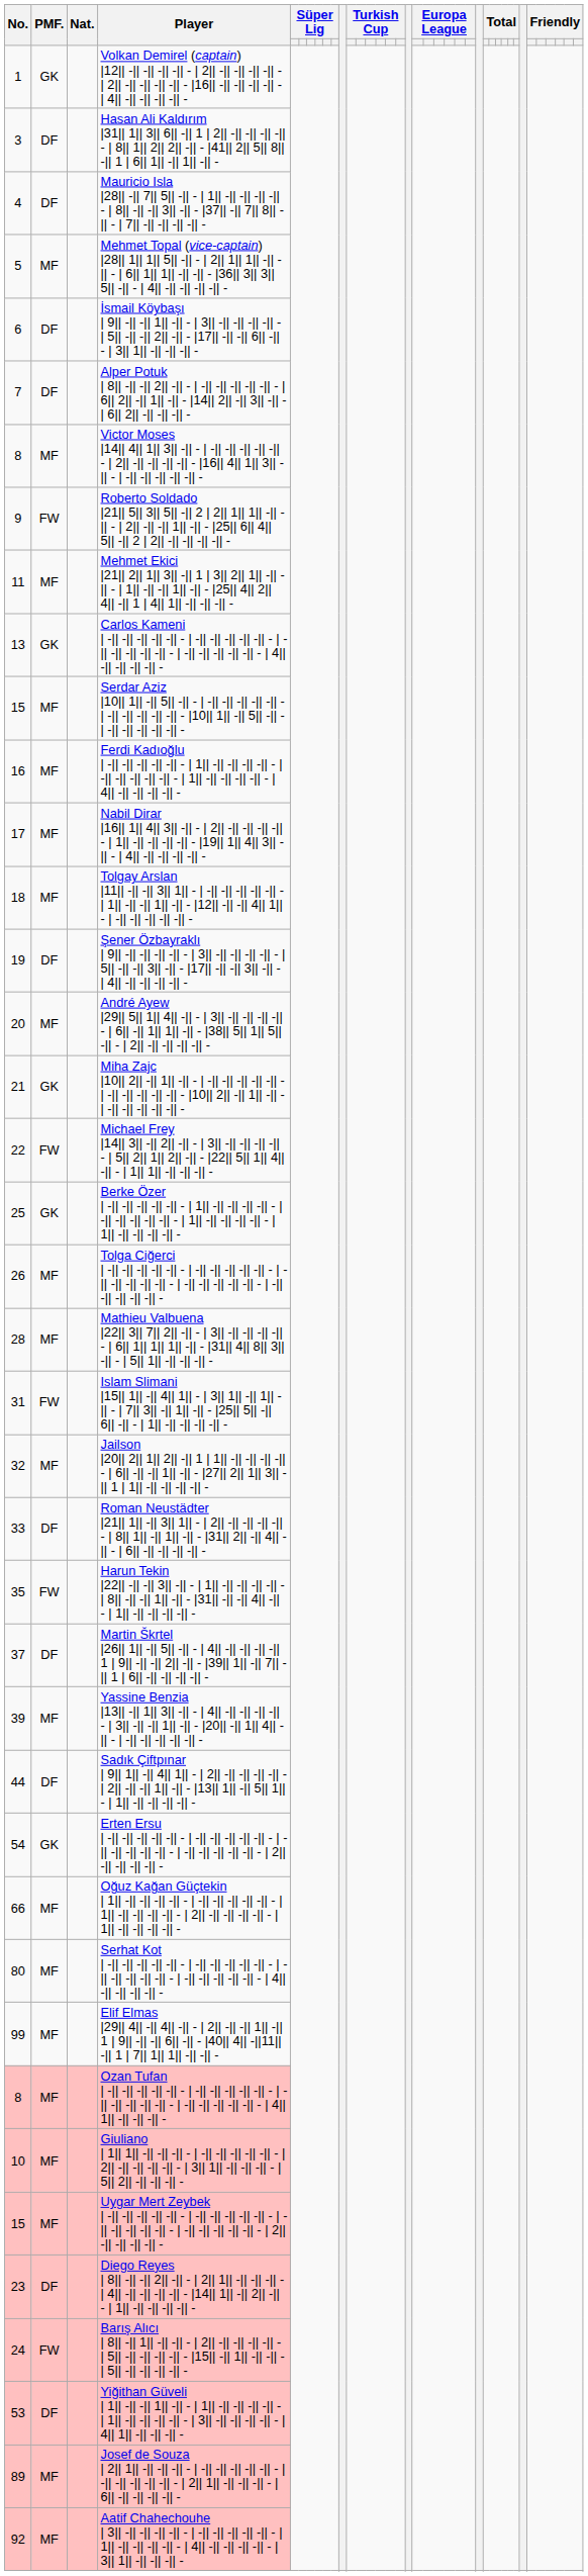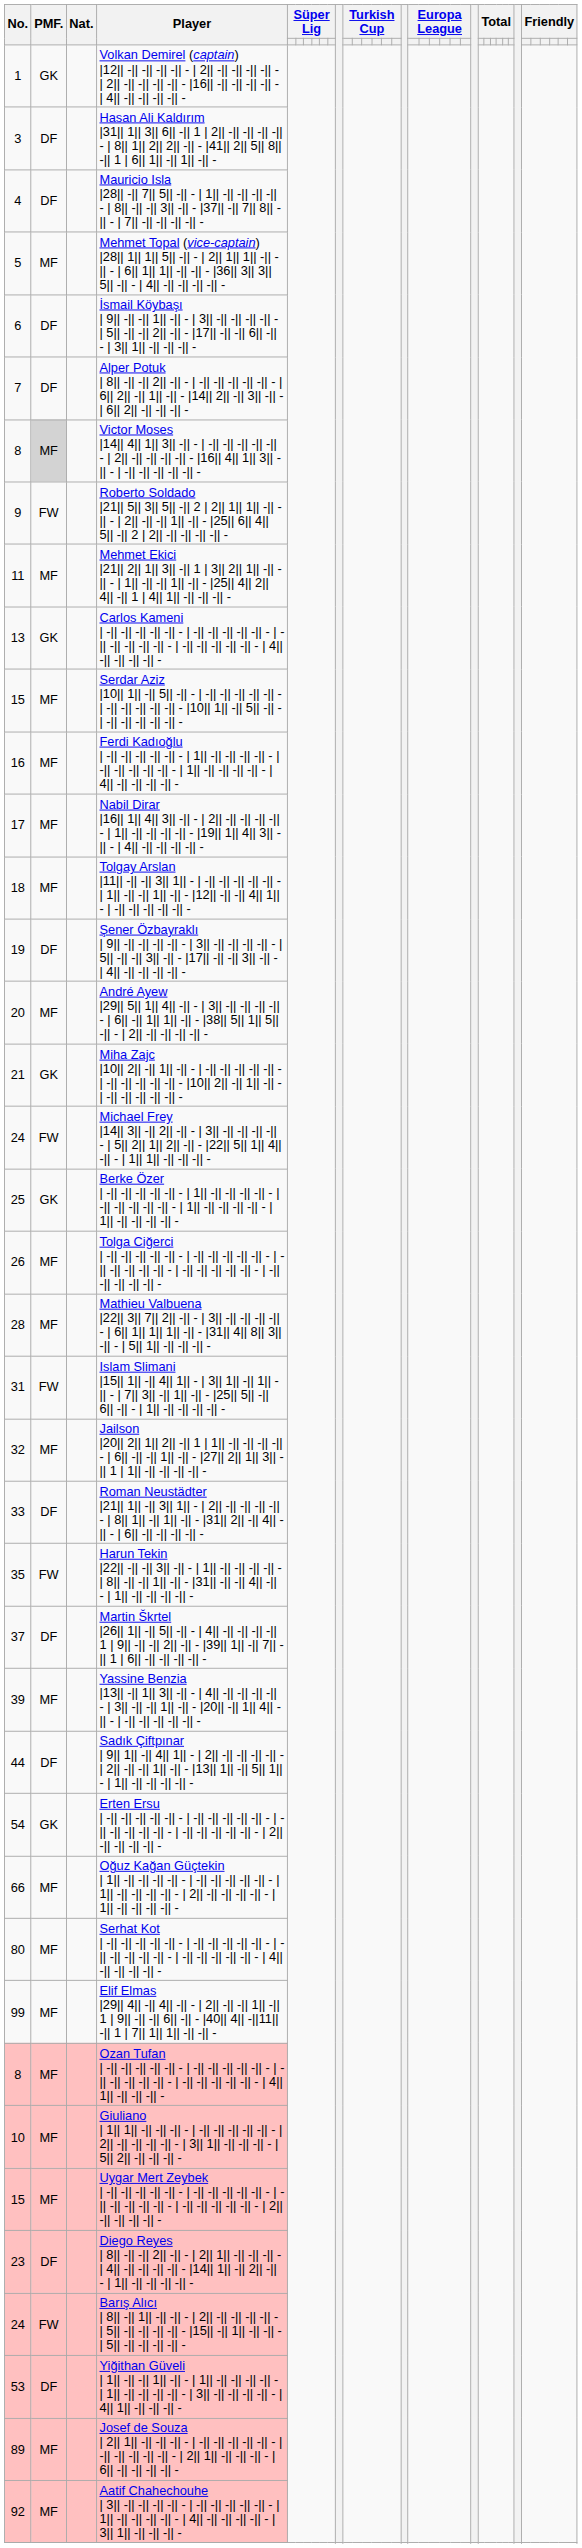row 9 | PMF.: no background -> lightgrey background
row 20 | No.: 22 -> 24
